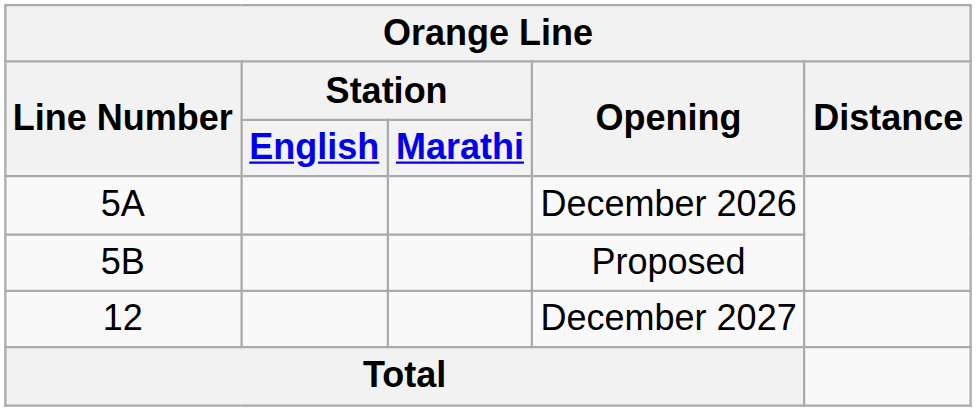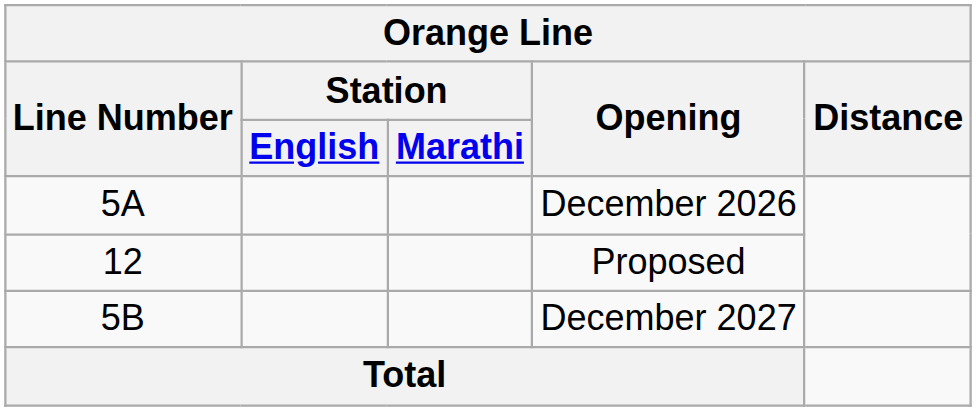Proposed | Line Number: 5B -> 12
December 2027 | Line Number: 12 -> 5B
